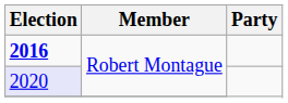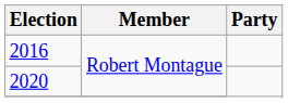2016 | Election: bold -> normal
2020 | Election: lavender background -> no background
